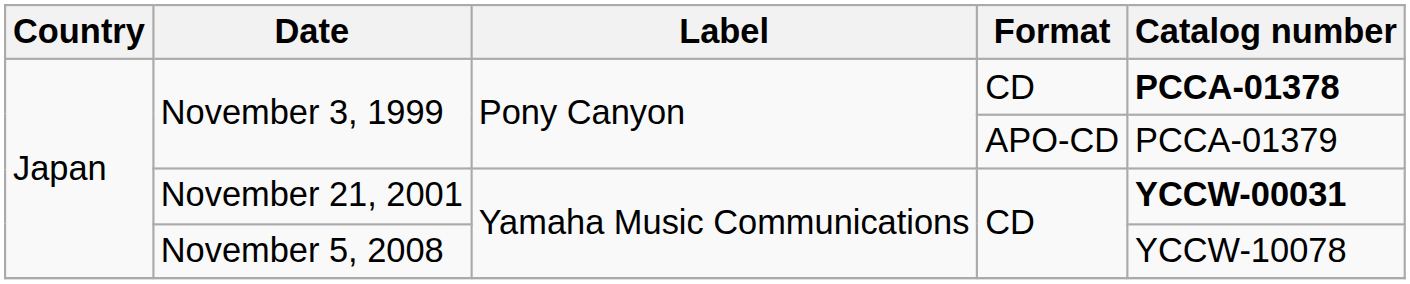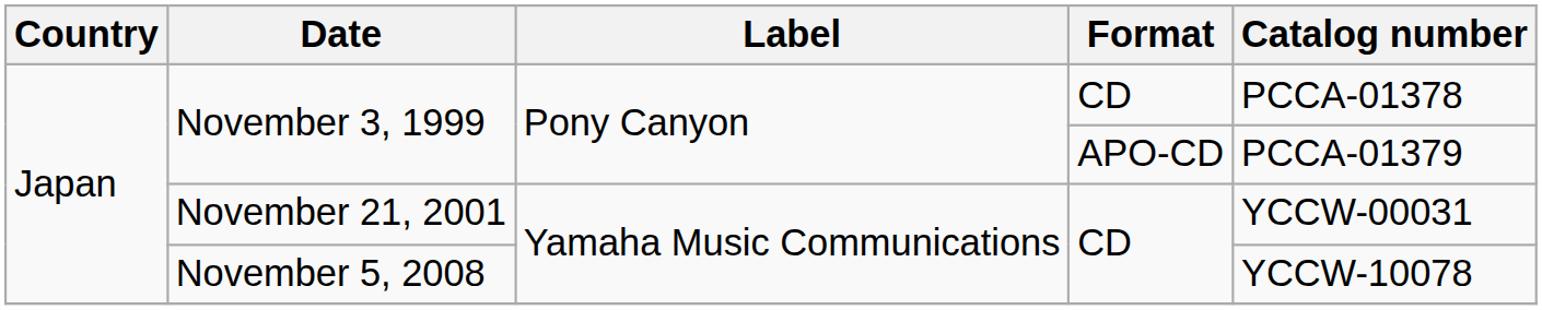November 3, 1999 / CD | Catalog number: bold -> normal
November 21, 2001 | Catalog number: bold -> normal
